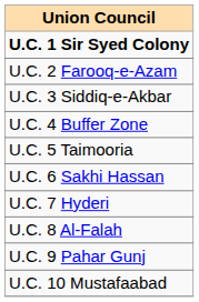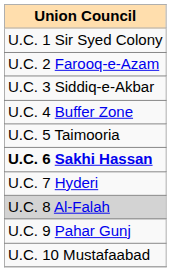row 2 | column 1: bold -> normal
row 7 | column 1: normal -> bold
row 9 | column 1: no background -> lightgrey background
